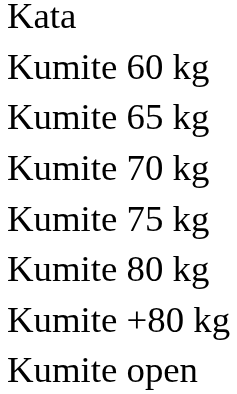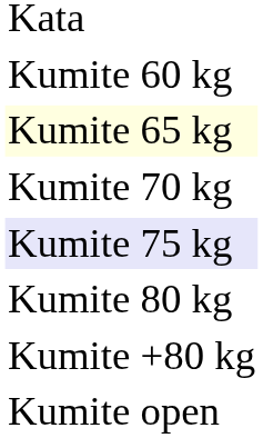Kumite 65 kg | column 1: no background -> lightyellow background
Kumite 75 kg | column 1: no background -> lavender background
